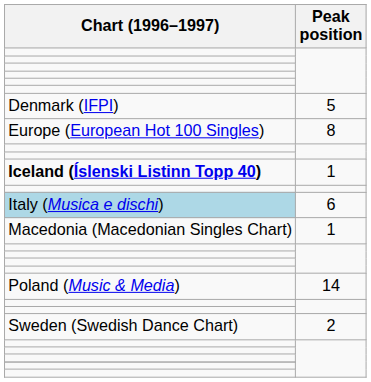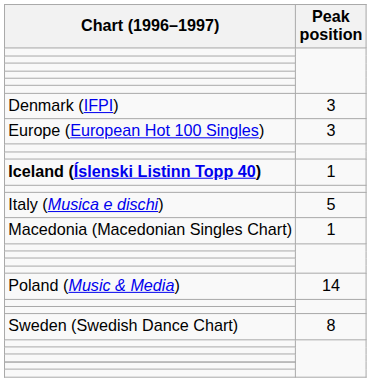row 8 | Peak position: 5 -> 3
row 9 | Peak position: 8 -> 3
row 14 | Chart (1996–1997): lightblue background -> no background
row 14 | Peak position: 6 -> 5
row 23 | Peak position: 2 -> 8
